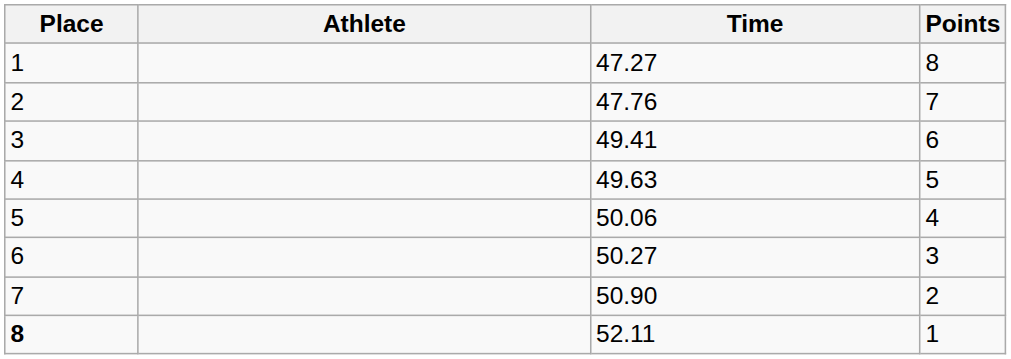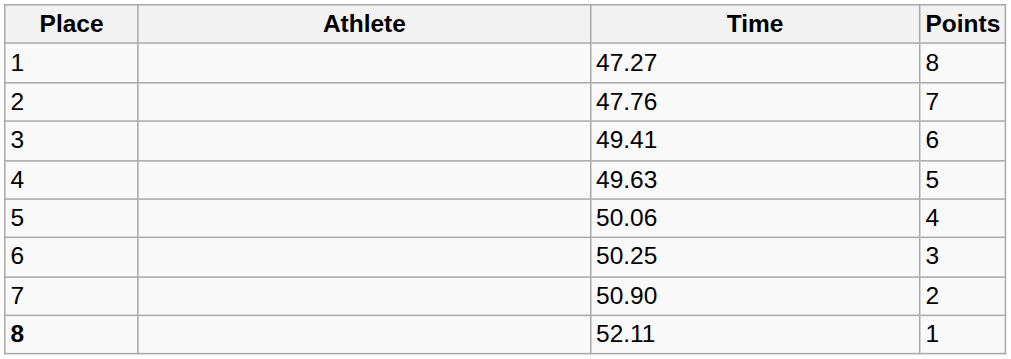row 7 | Time: 50.27 -> 50.25
